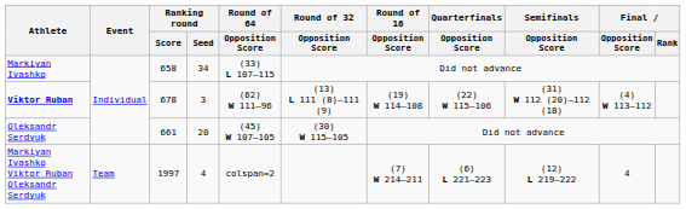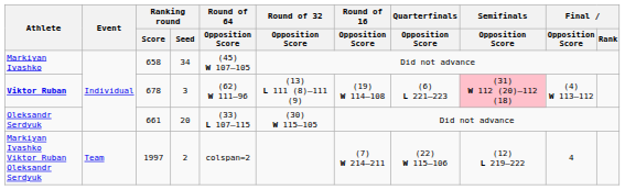Markiyan Ivashko | Round of 64 / Opposition Score: (33) L 107–115 -> (45) W 107–105
Viktor Ruban | Quarterfinals / Opposition Score: (22) W 115–106 -> (6) L 221–223
Viktor Ruban | Semifinals / Opposition Score: no background -> pink background
Oleksandr Serdyuk | Round of 64 / Opposition Score: (45) W 107–105 -> (33) L 107–115
Markiyan Ivashko Viktor Ruban Oleksandr Serdyuk | Ranking round / Seed: 4 -> 2
Markiyan Ivashko Viktor Ruban Oleksandr Serdyuk | Quarterfinals / Opposition Score: (6) L 221–223 -> (22) W 115–106
